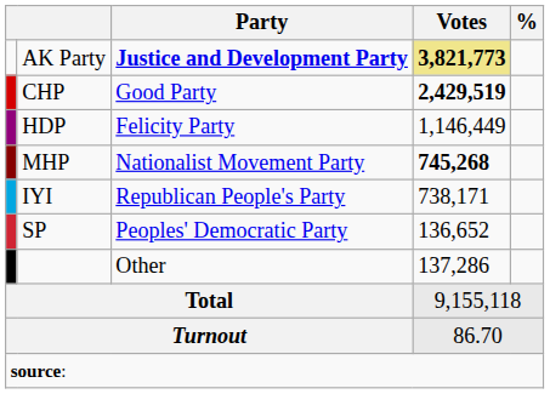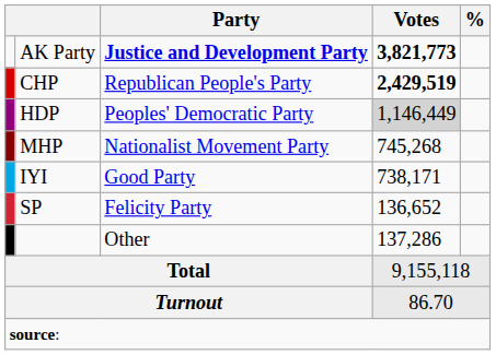AK Party | Votes: khaki background -> no background
CHP | Party: Good Party -> Republican People's Party
HDP | Party: Felicity Party -> Peoples' Democratic Party
HDP | Votes: no background -> lightgrey background
MHP | Votes: bold -> normal
IYI | Party: Republican People's Party -> Good Party
SP | Party: Peoples' Democratic Party -> Felicity Party
